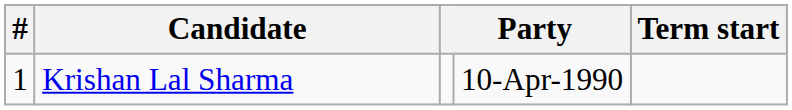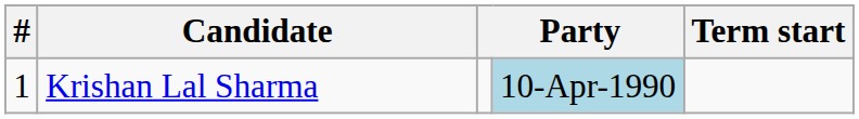Krishan Lal Sharma | column 4: no background -> lightblue background
